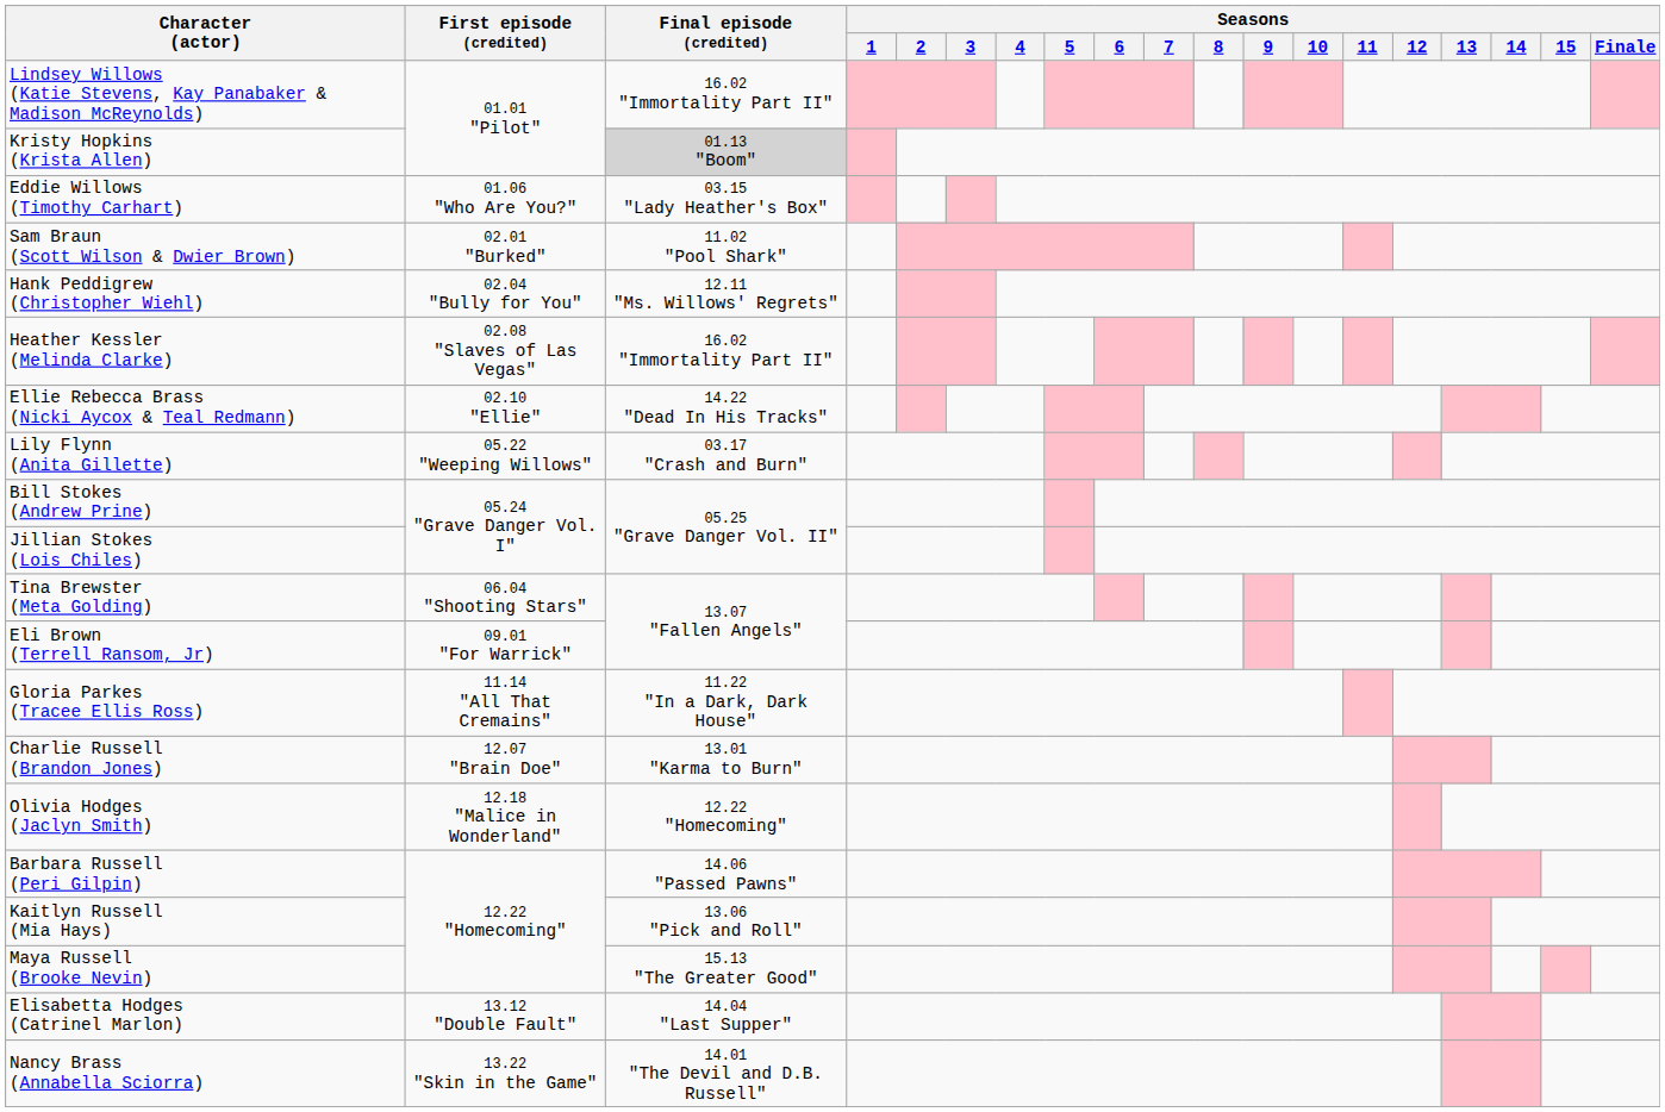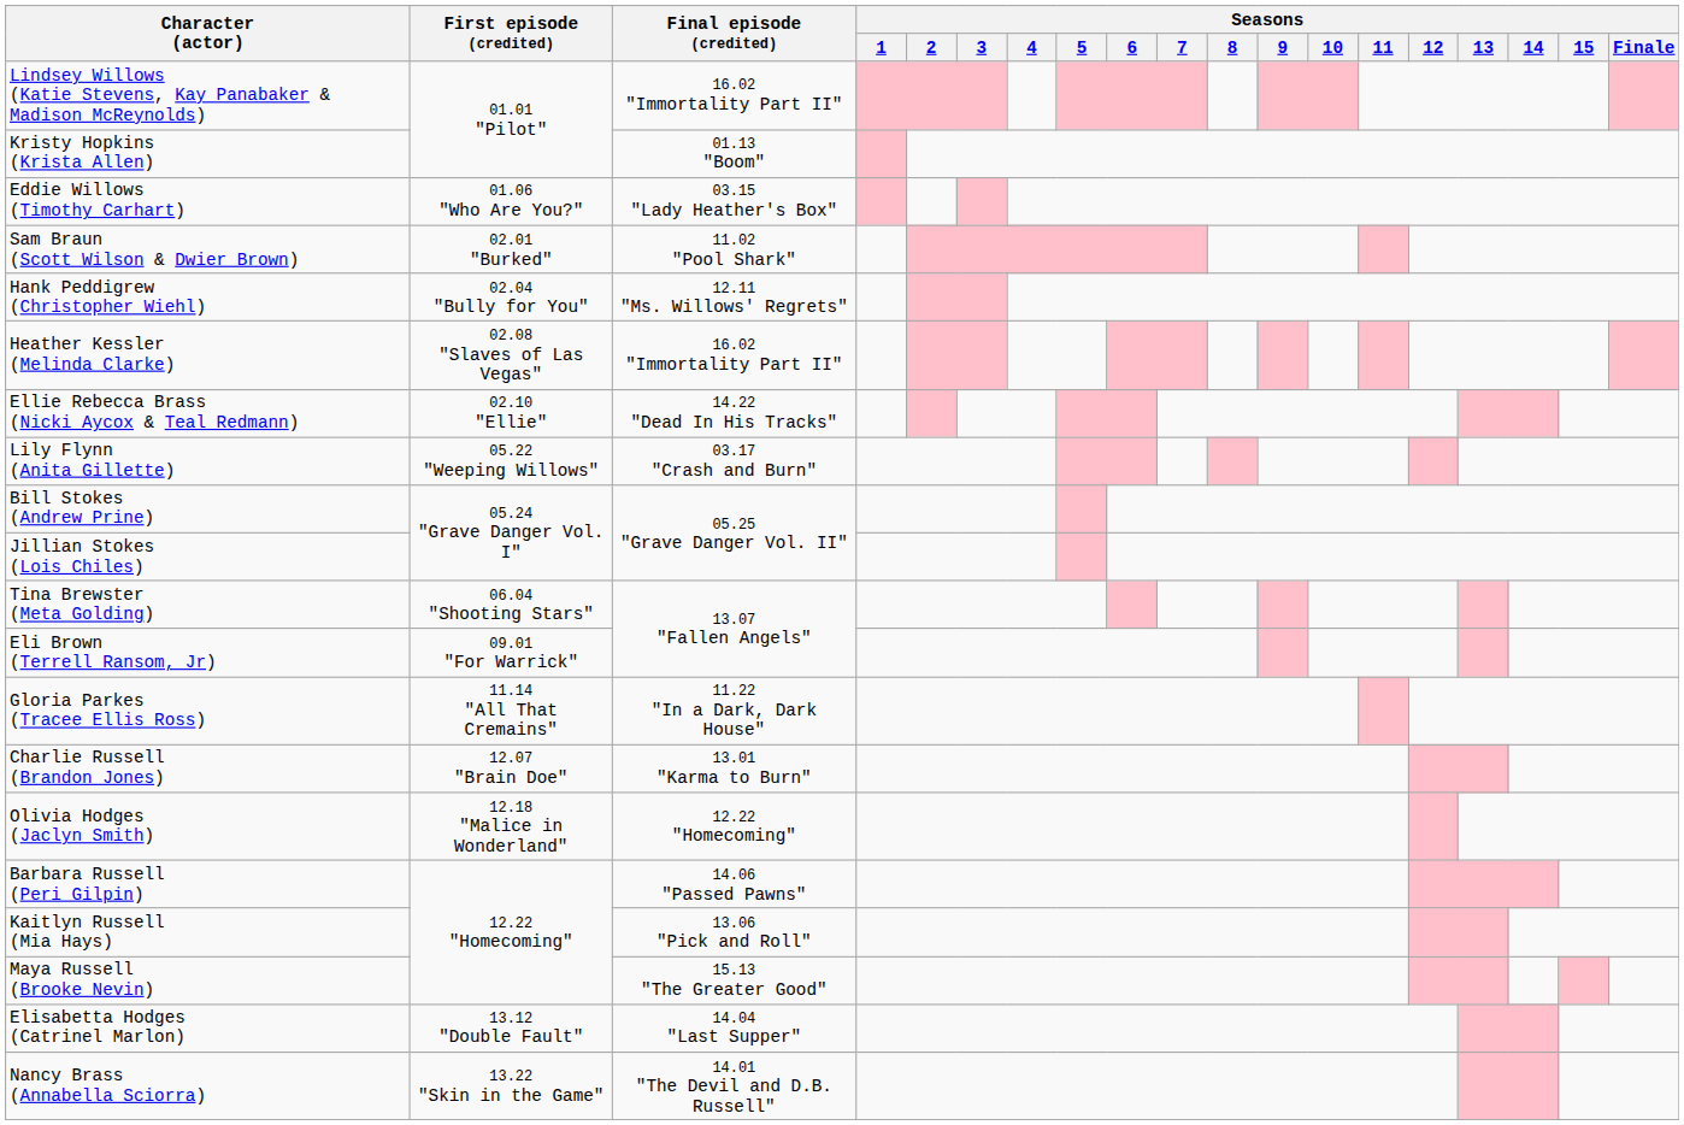Kristy Hopkins (Krista Allen) | Final episode (credited): lightgrey background -> no background
